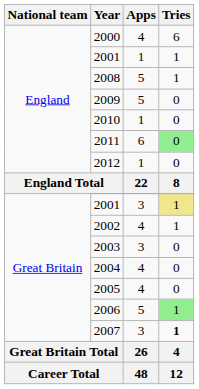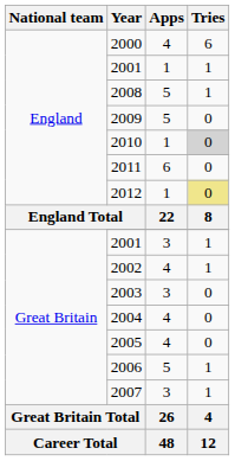2010 | Tries: no background -> lightgrey background
2011 | Tries: lightgreen background -> no background
2012 | Tries: no background -> khaki background
2001 / 3 | Tries: khaki background -> no background
2006 | Tries: lightgreen background -> no background
2007 | Tries: bold -> normal
